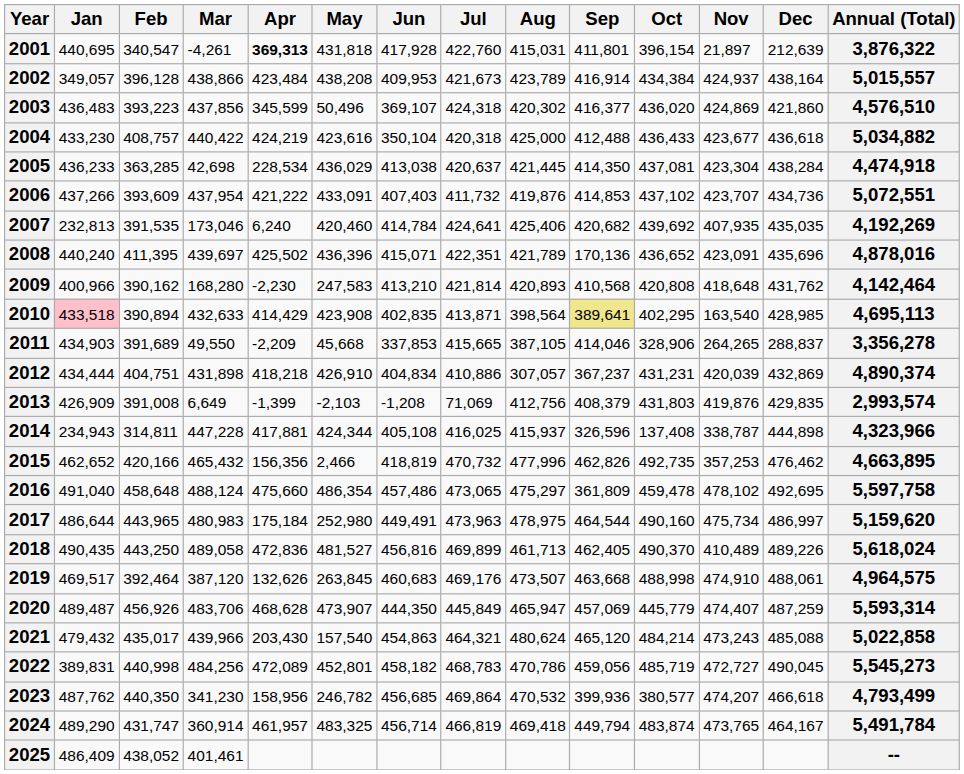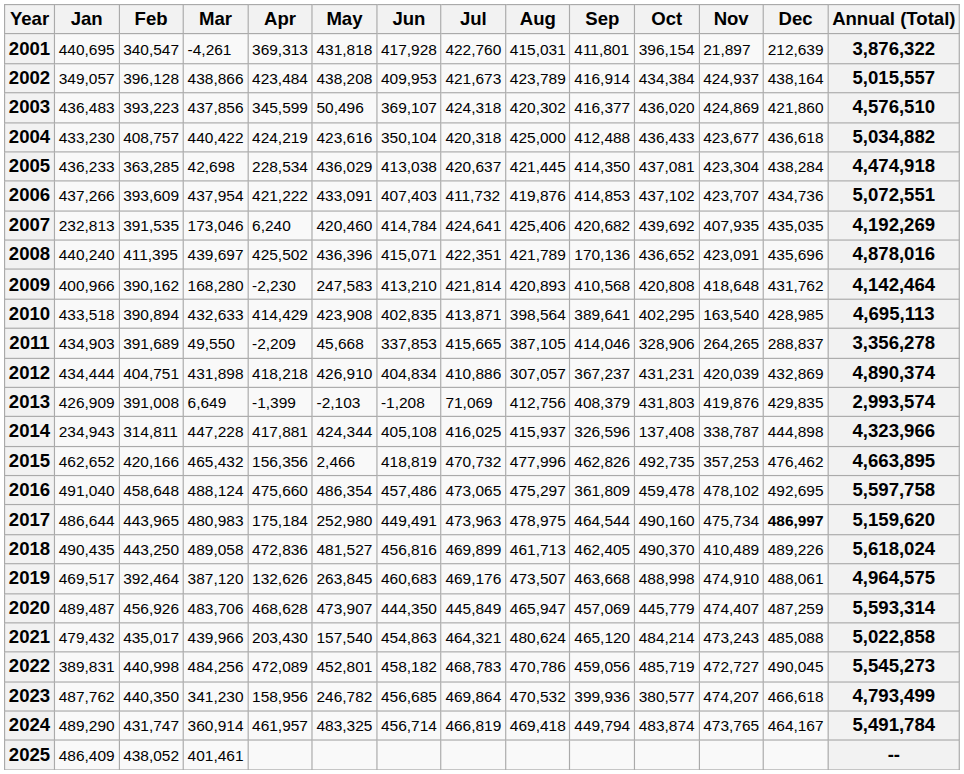2001 | Apr: bold -> normal
2010 | Jan: pink background -> no background
2010 | Sep: khaki background -> no background
2017 | Dec: normal -> bold
